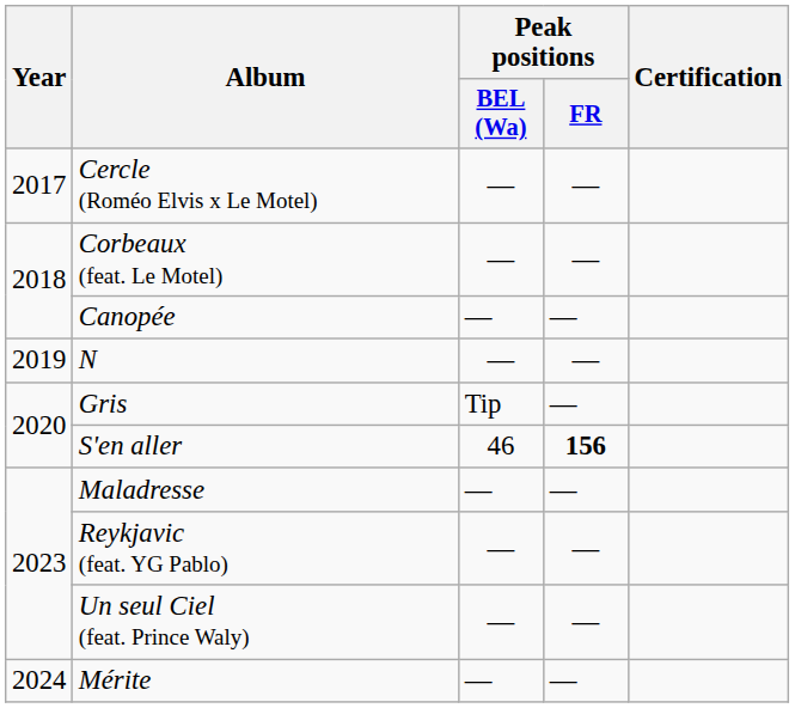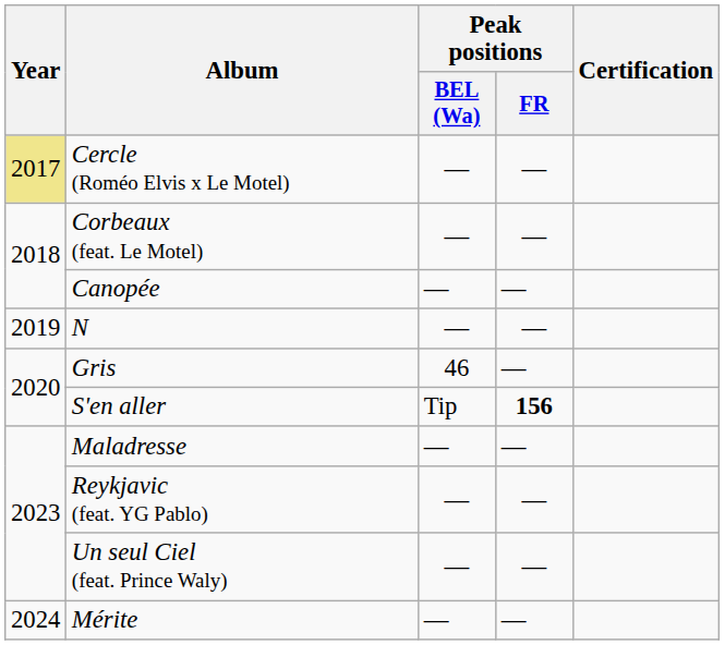Cercle (Roméo Elvis x Le Motel) | Year: no background -> khaki background
Gris | Peak positions / BEL (Wa): Tip -> 46
S'en aller | Peak positions / BEL (Wa): 46 -> Tip
